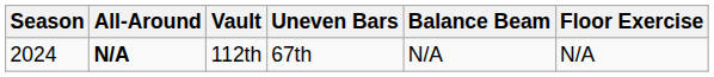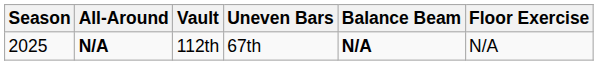row 2 | Season: 2024 -> 2025
row 2 | Balance Beam: normal -> bold
